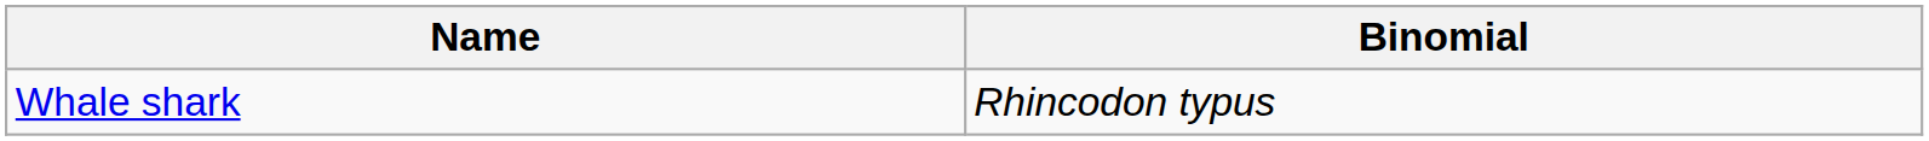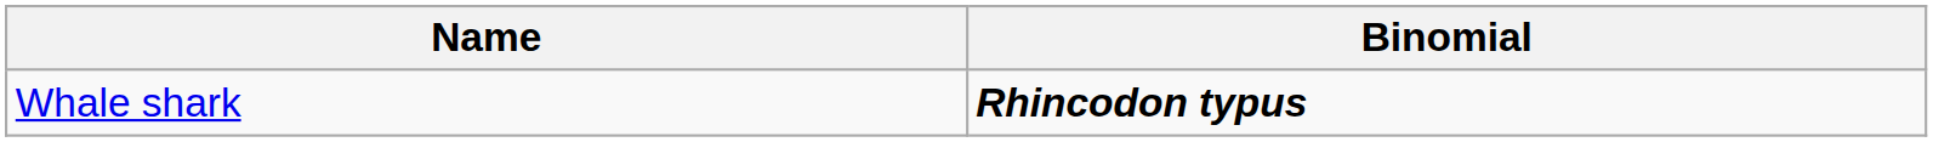Whale shark | Binomial: normal -> bold
